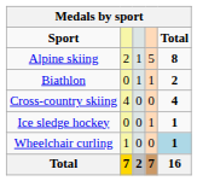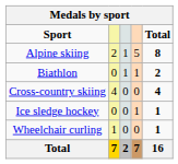Wheelchair curling | Total: lightblue background -> no background
